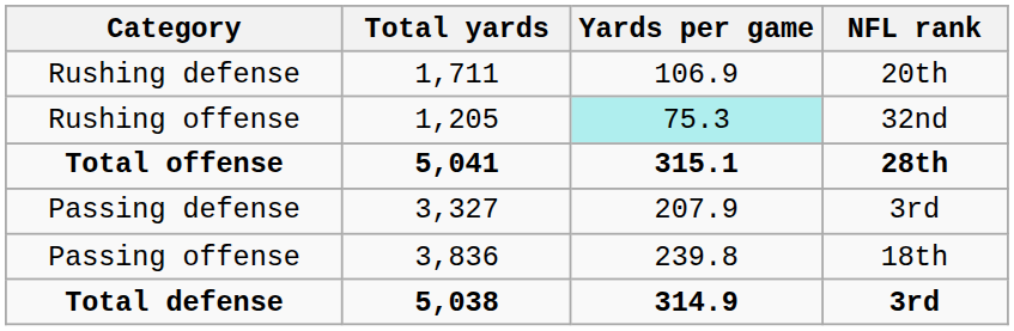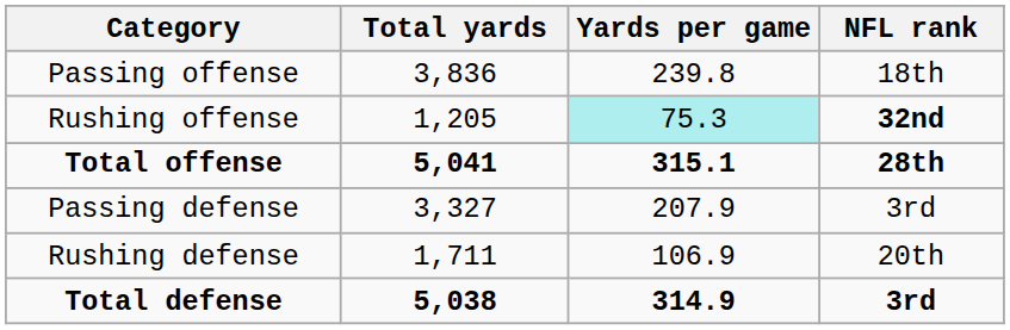rows swapped: Passing offense <-> Rushing defense
Rushing offense | NFL rank: normal -> bold
